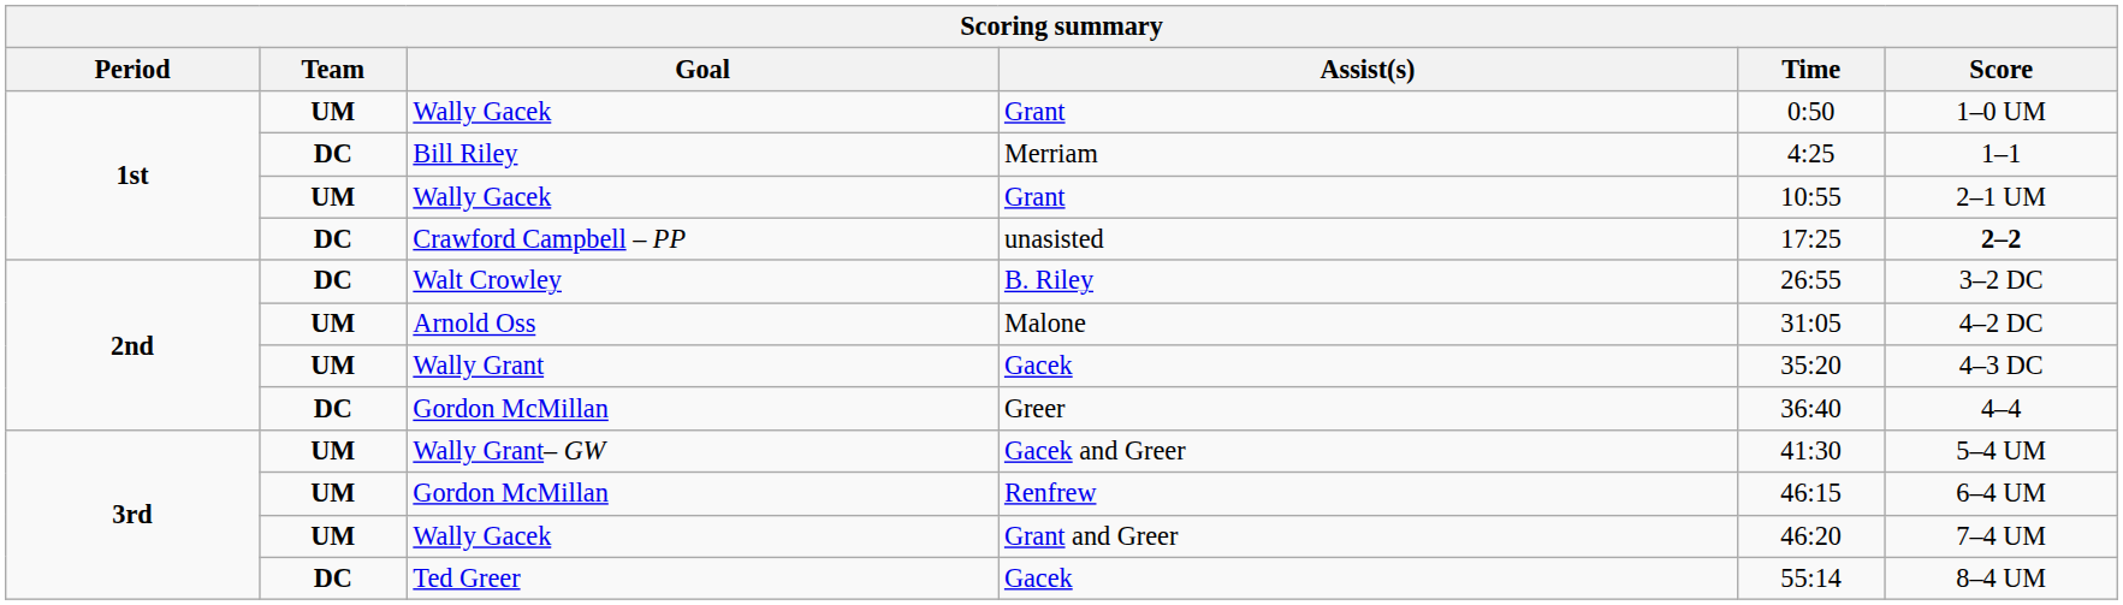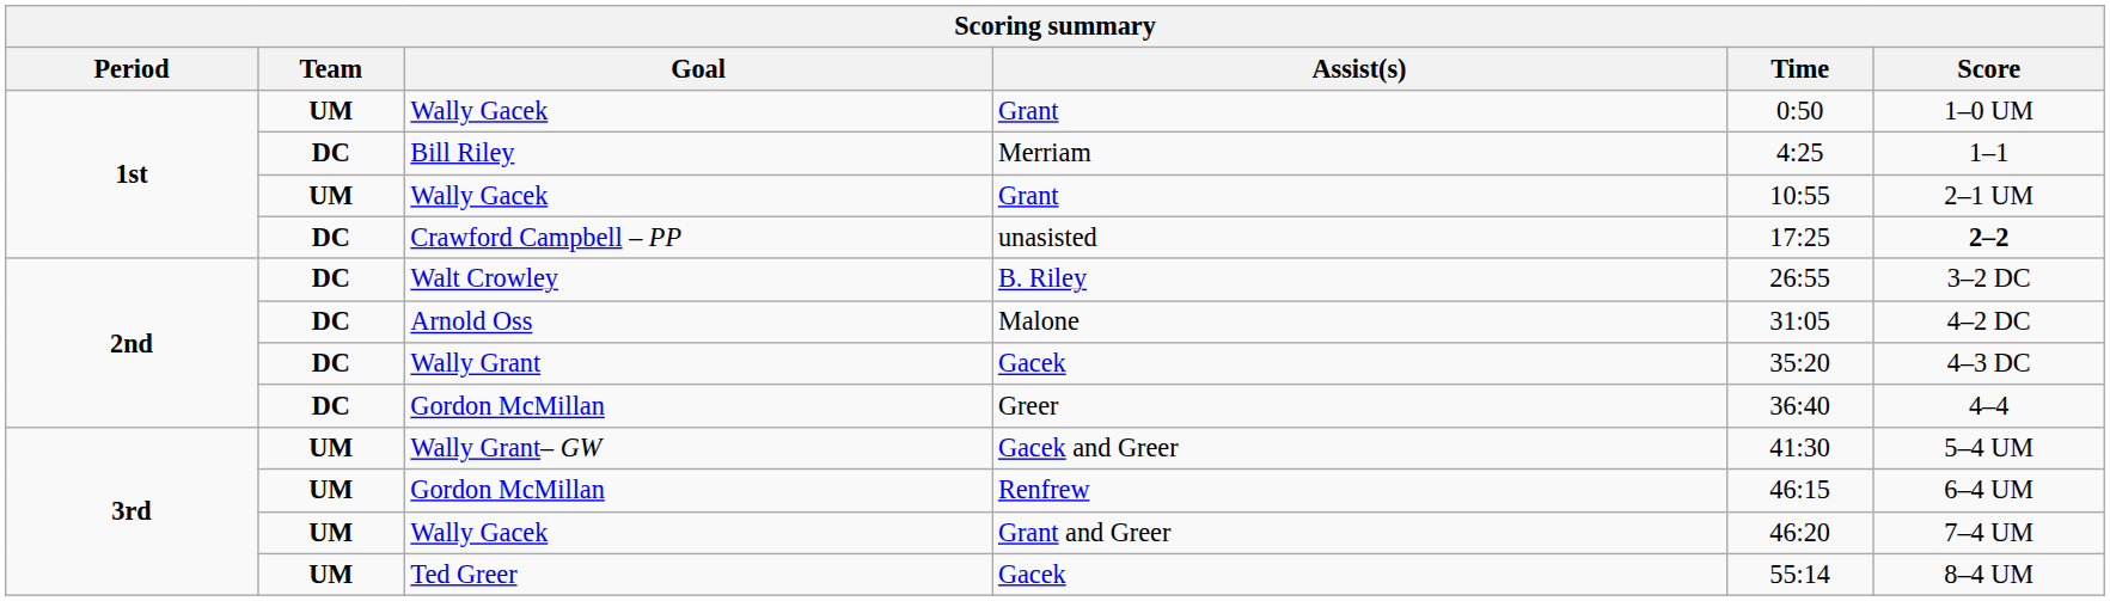Malone | Team: UM -> DC
Wally Grant / Gacek | Team: UM -> DC
Ted Greer / Gacek | Team: DC -> UM
